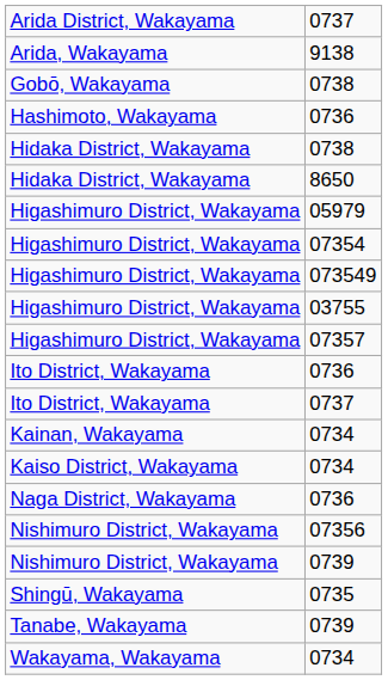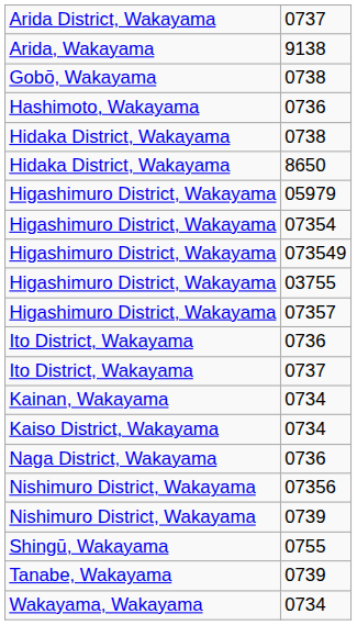row 19 | column 2: 0735 -> 0755
